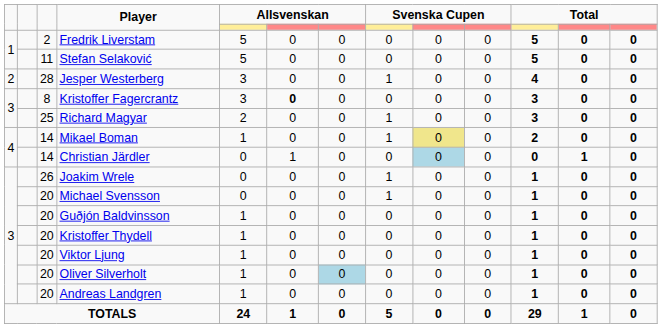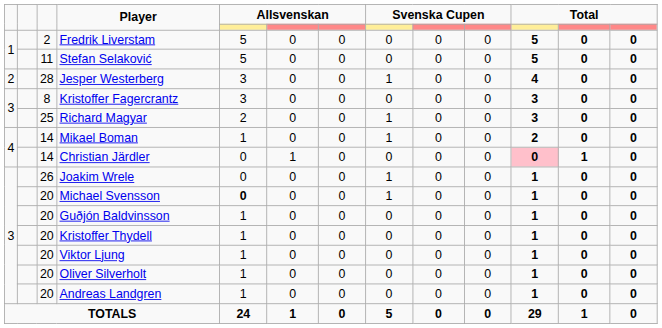Kristoffer Fagercrantz | column 6: bold -> normal
Mikael Boman | column 9: khaki background -> no background
Christian Järdler | column 9: lightblue background -> no background
Christian Järdler | column 11: no background -> pink background
Michael Svensson | column 5: normal -> bold
Oliver Silverholt | column 7: lightblue background -> no background
